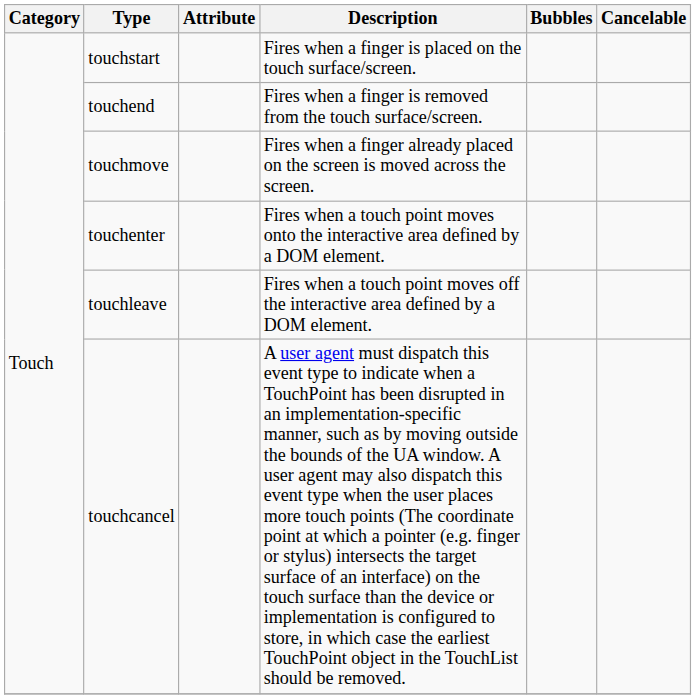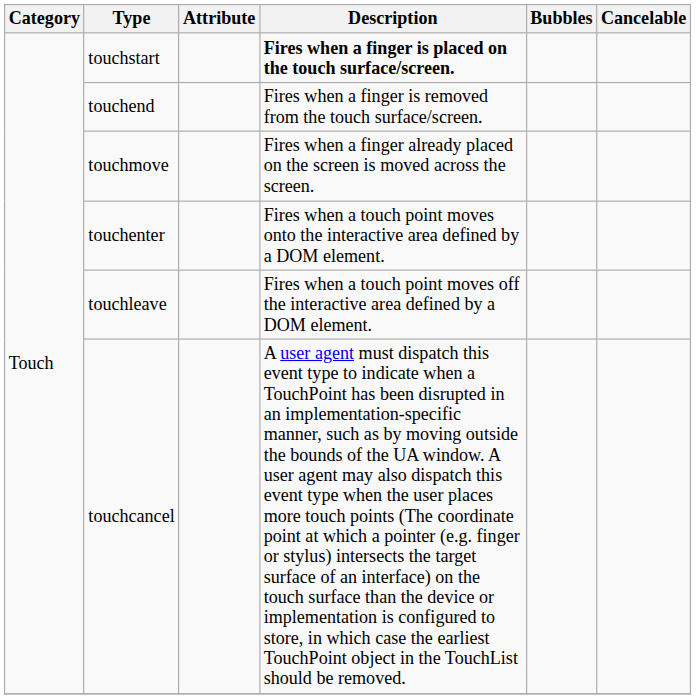touchstart | Description: normal -> bold
